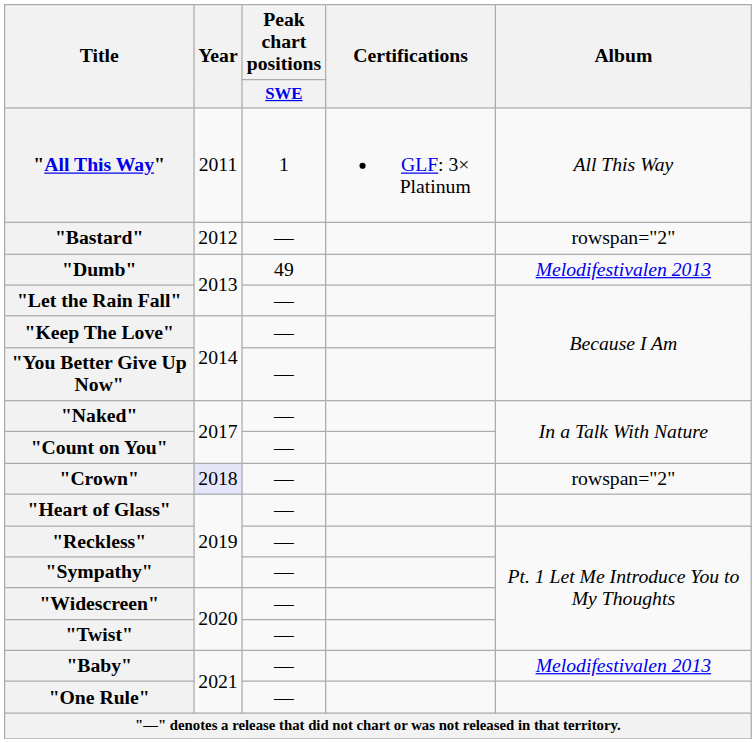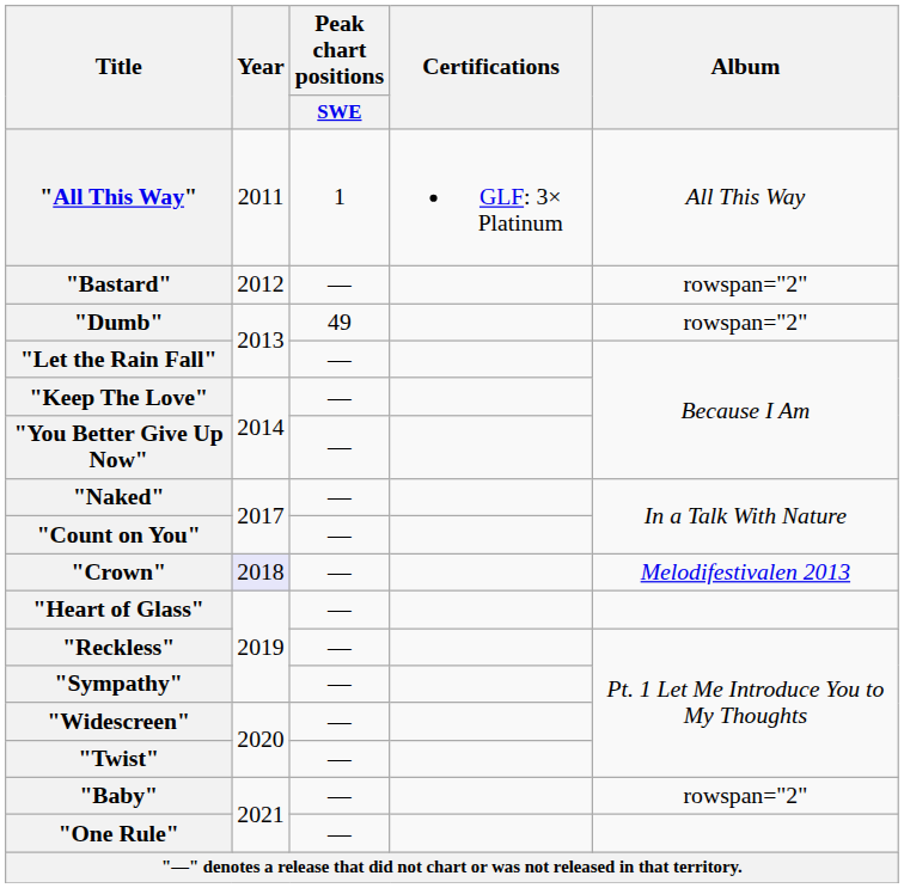"Dumb" | Album: Melodifestivalen 2013 -> rowspan="2"
"Crown" | Album: rowspan="2" -> Melodifestivalen 2013
"Baby" | Album: Melodifestivalen 2013 -> rowspan="2"
